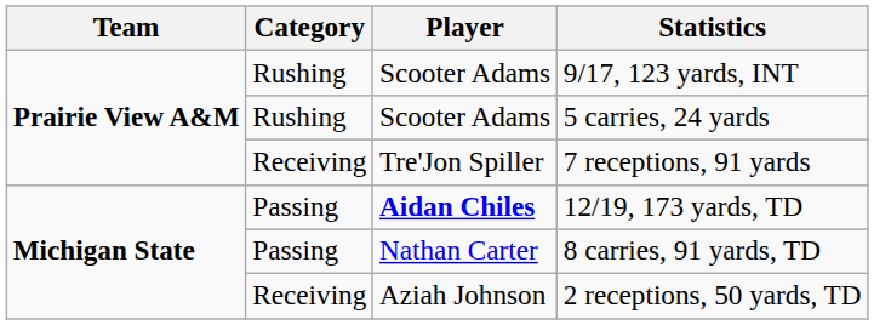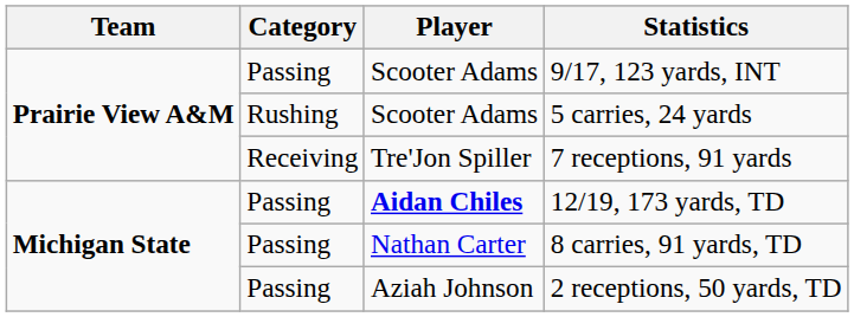9/17, 123 yards, INT | Category: Rushing -> Passing
2 receptions, 50 yards, TD | Category: Receiving -> Passing
